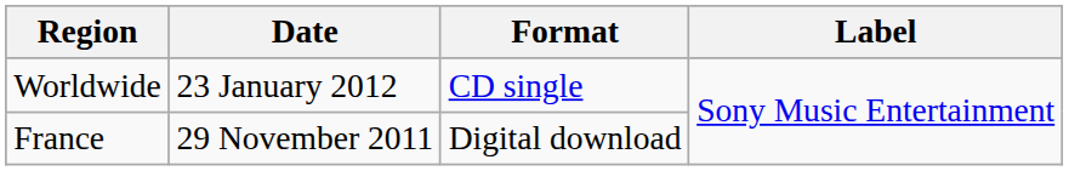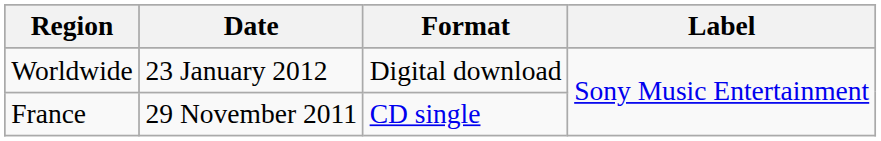Worldwide | Format: CD single -> Digital download
France | Format: Digital download -> CD single
